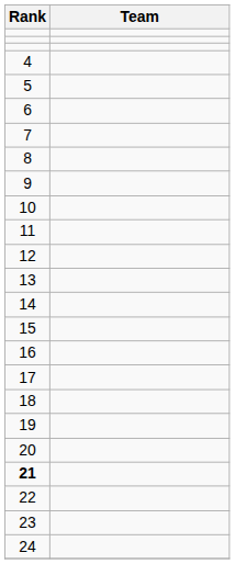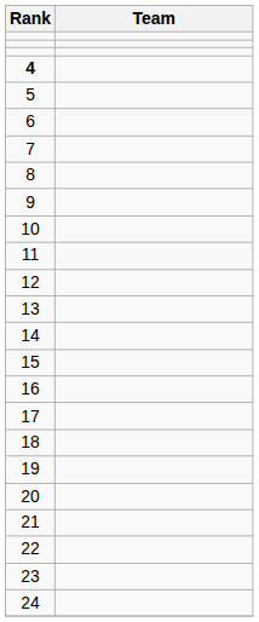row 5 | Rank: normal -> bold
row 22 | Rank: bold -> normal
